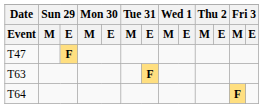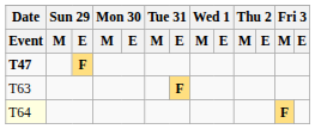T47 | Date / Event: normal -> bold
T64 | Date / Event: no background -> lightyellow background
